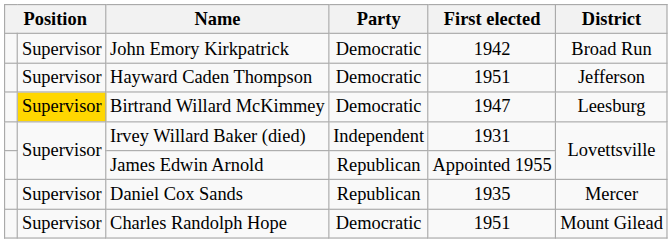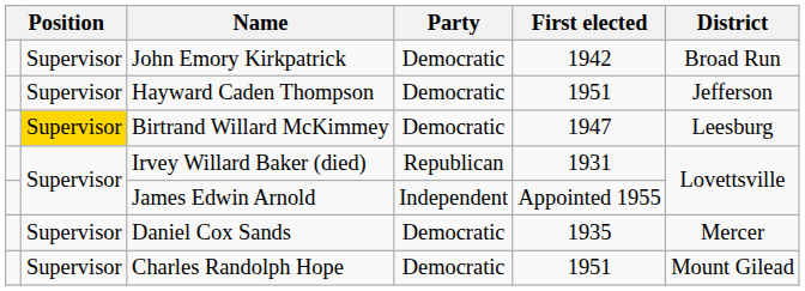Irvey Willard Baker (died) | Party: Independent -> Republican
James Edwin Arnold | Party: Republican -> Independent
Daniel Cox Sands | Party: Republican -> Democratic
